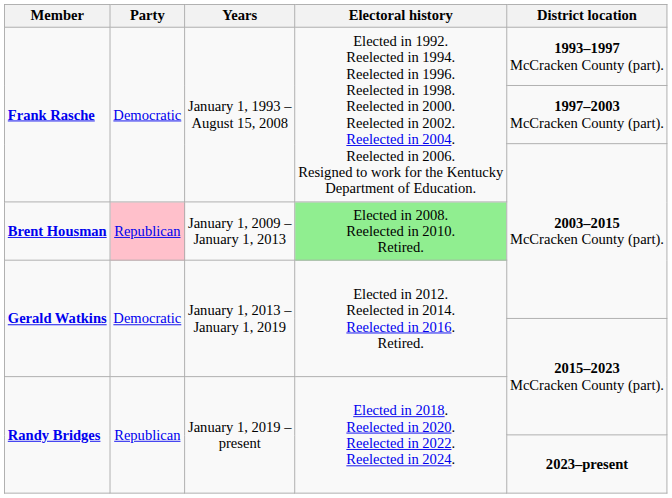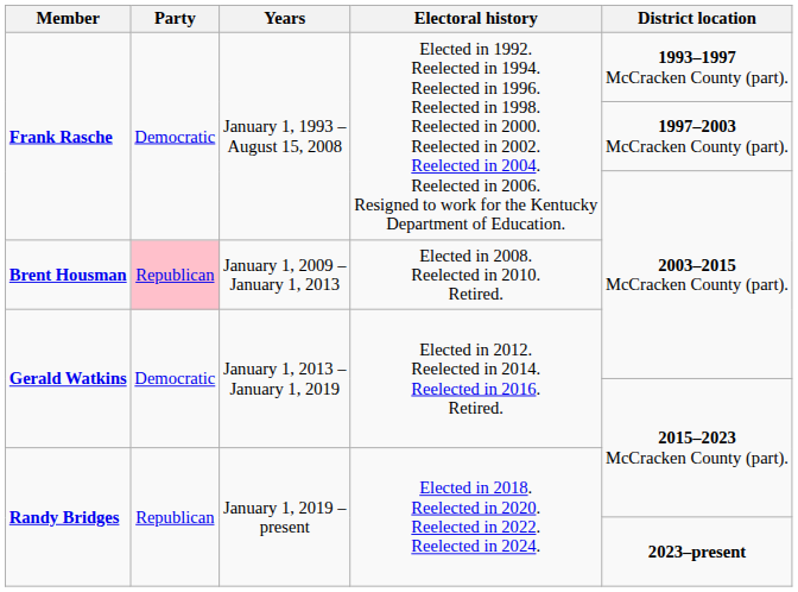Brent Housman | Electoral history: lightgreen background -> no background
